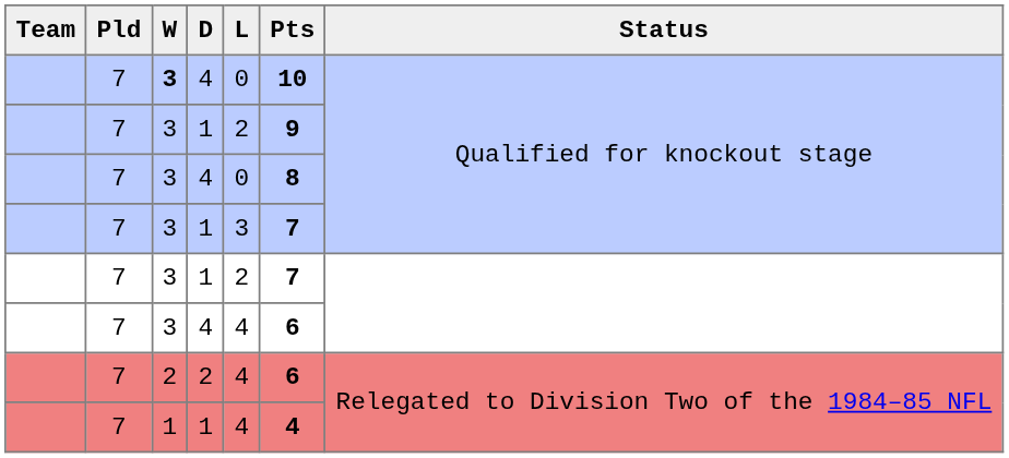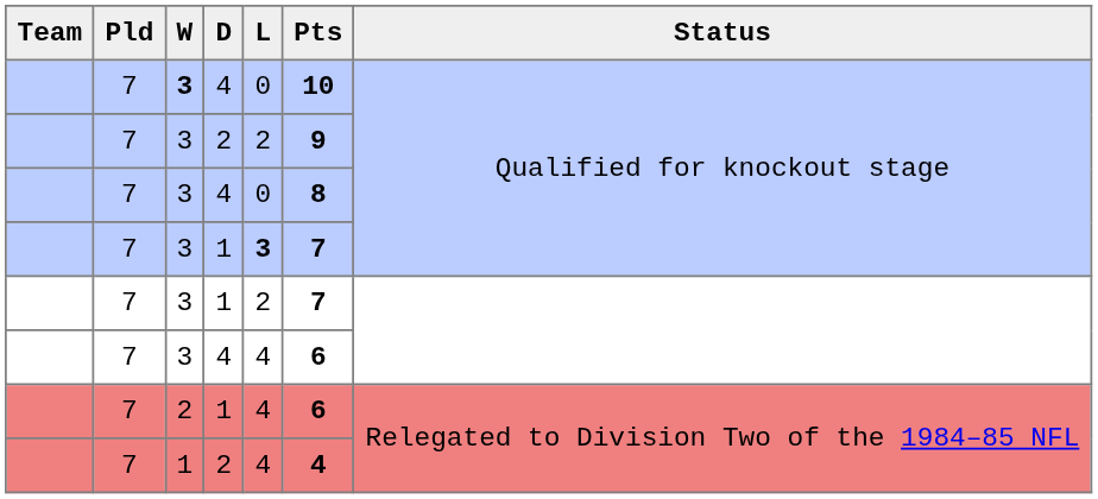row 3 | D: 1 -> 2
row 5 | L: normal -> bold
row 8 | D: 2 -> 1
row 9 | D: 1 -> 2
